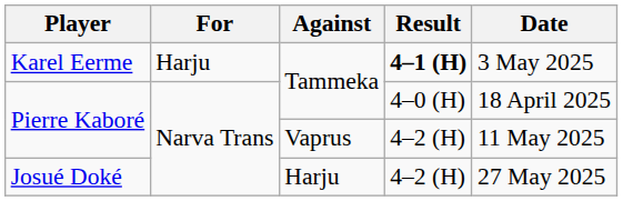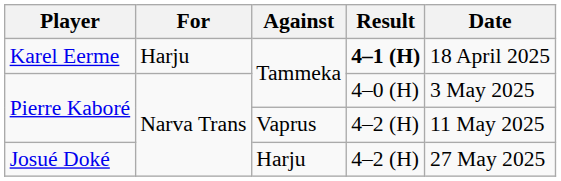Karel Eerme | Date: 3 May 2025 -> 18 April 2025
Pierre Kaboré / Tammeka | Date: 18 April 2025 -> 3 May 2025
